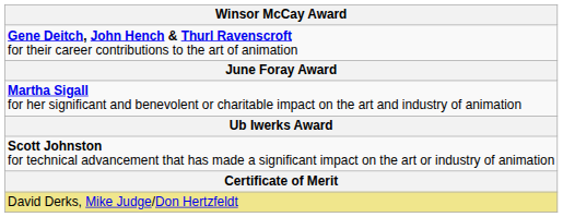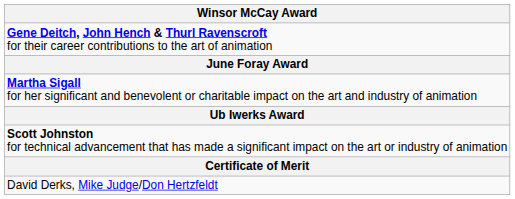row 8 | column 1: khaki background -> no background
